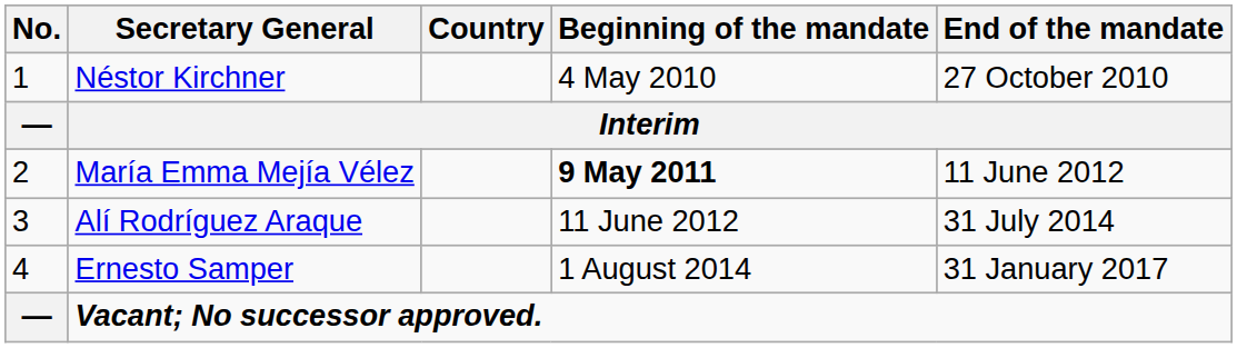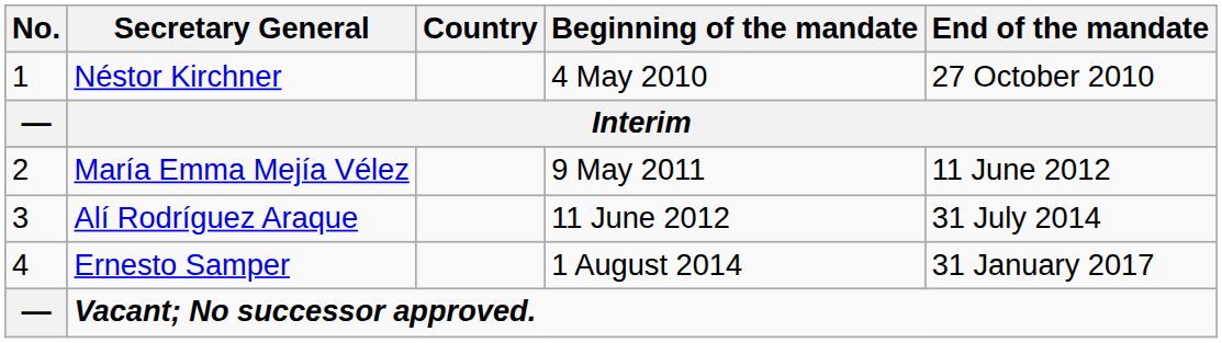María Emma Mejía Vélez | Beginning of the mandate: bold -> normal
